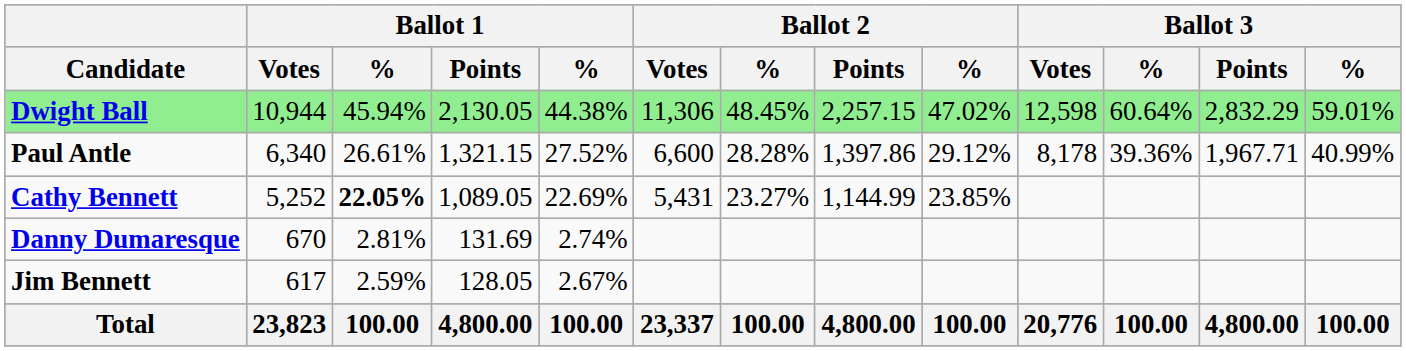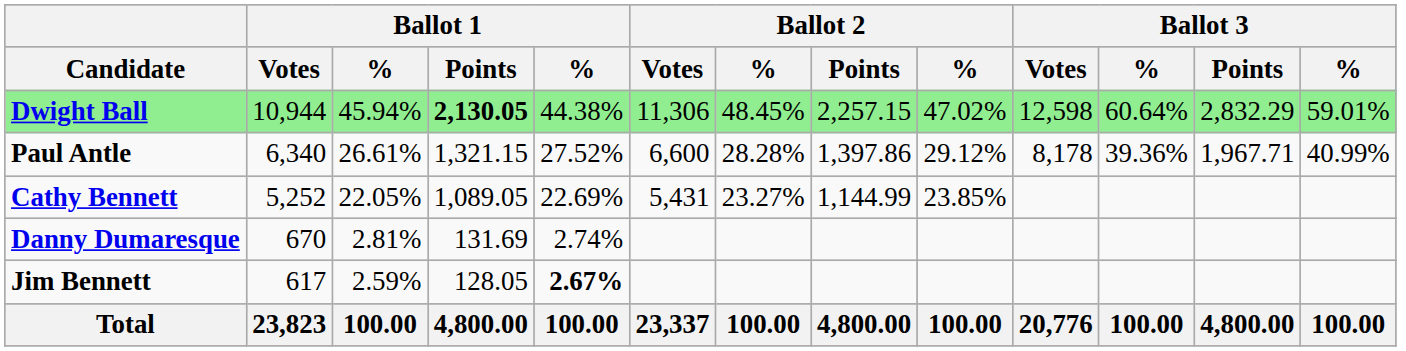Dwight Ball | Ballot 1 / Points: normal -> bold
Cathy Bennett | column 3: bold -> normal
Jim Bennett | column 5: normal -> bold
